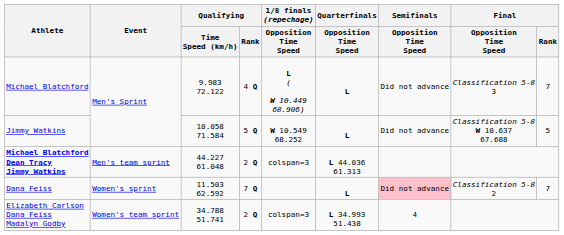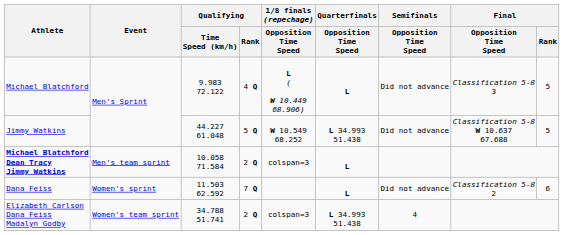Michael Blatchford | Final / Rank: 7 -> 5
Jimmy Watkins | Qualifying / Time Speed (km/h): 10.058 71.584 -> 44.227 61.048
Jimmy Watkins | Quarterfinals / Opposition Time Speed: L -> L 34.993 51.438
Michael Blatchford Dean Tracy Jimmy Watkins | Qualifying / Time Speed (km/h): 44.227 61.048 -> 10.058 71.584
Michael Blatchford Dean Tracy Jimmy Watkins | Quarterfinals / Opposition Time Speed: L 44.036 61.313 -> L
Dana Feiss | Semifinals / Opposition Time Speed: pink background -> no background
Dana Feiss | Final / Rank: 7 -> 6
